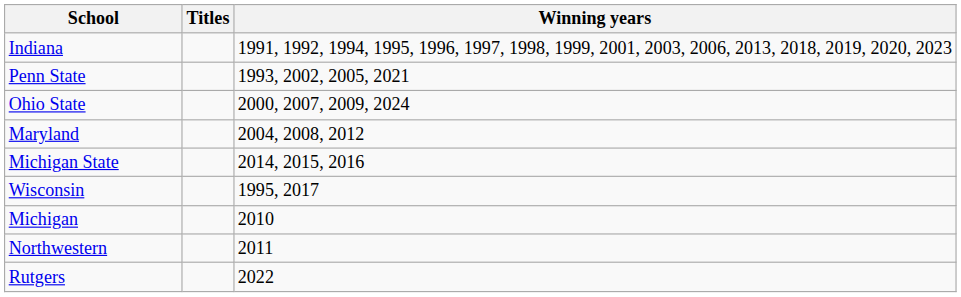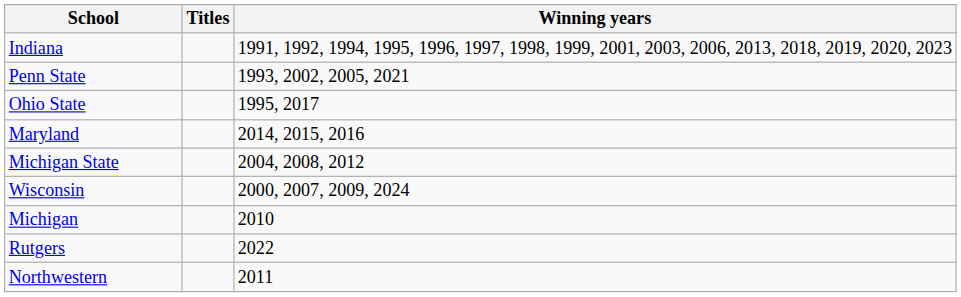Ohio State | Winning years: 2000, 2007, 2009, 2024 -> 1995, 2017
Maryland | Winning years: 2004, 2008, 2012 -> 2014, 2015, 2016
Michigan State | Winning years: 2014, 2015, 2016 -> 2004, 2008, 2012
Wisconsin | Winning years: 1995, 2017 -> 2000, 2007, 2009, 2024
rows swapped: Northwestern <-> Rutgers
